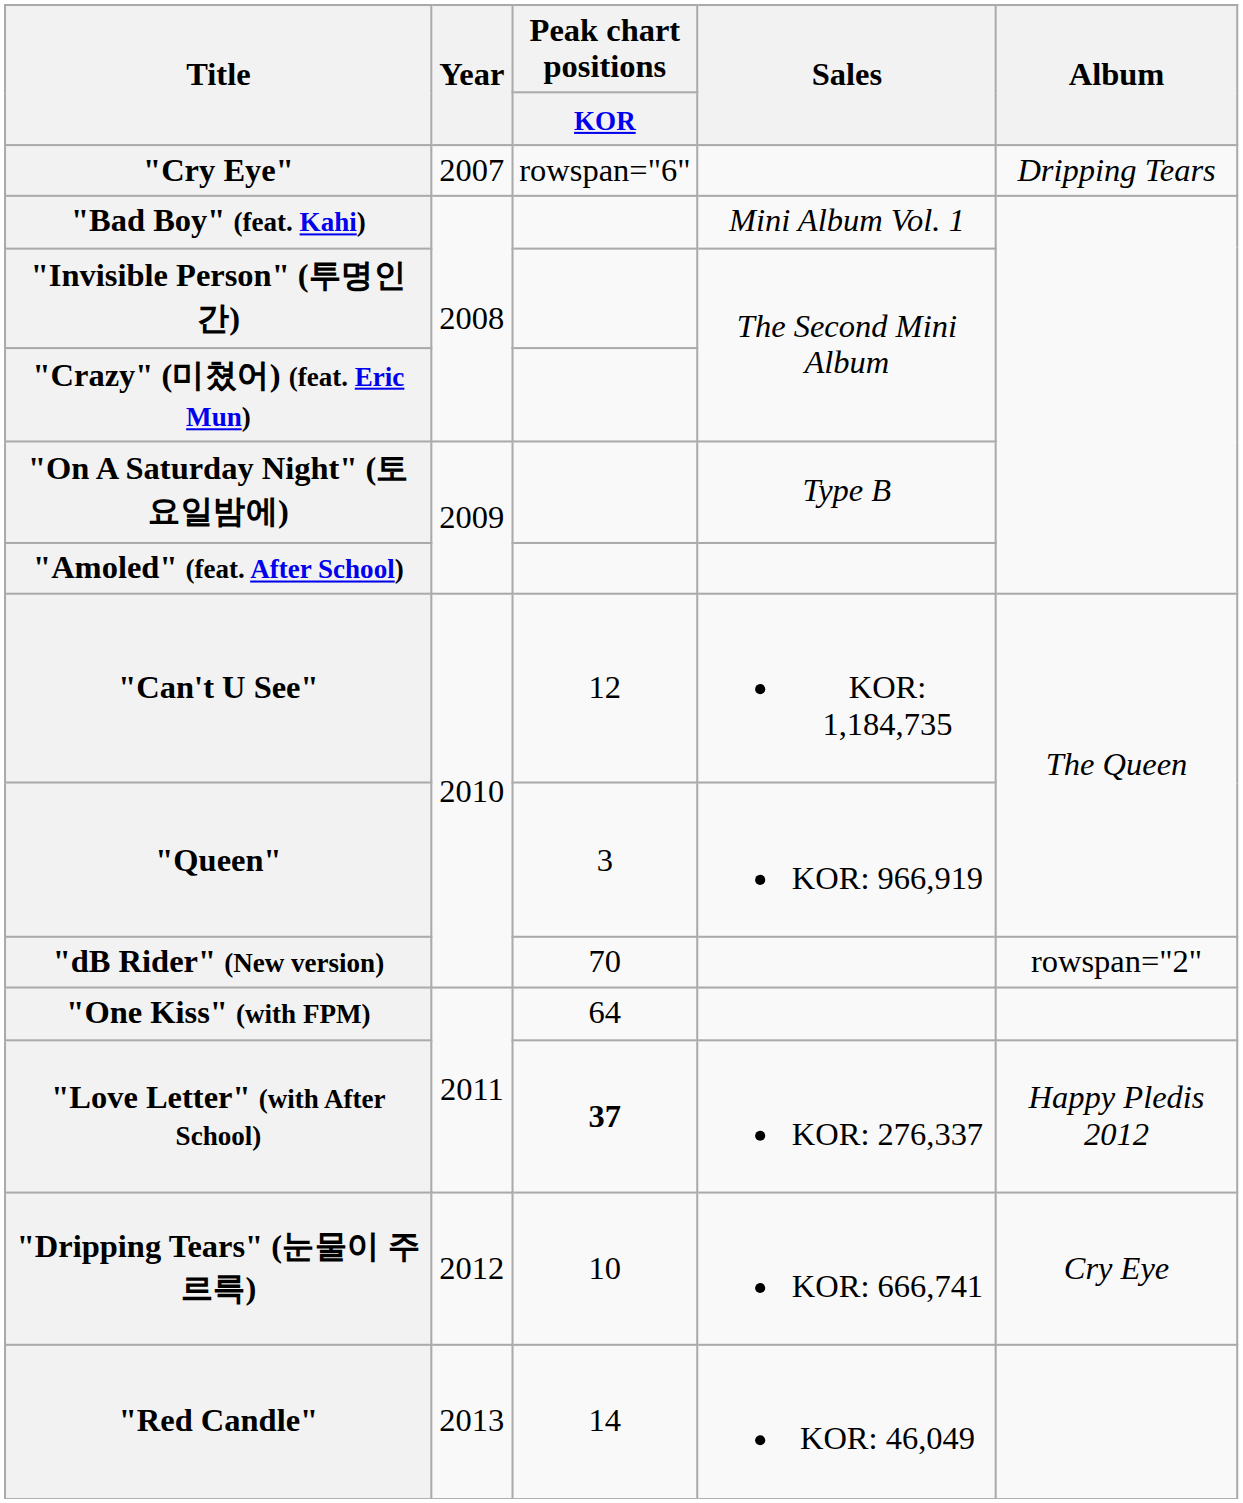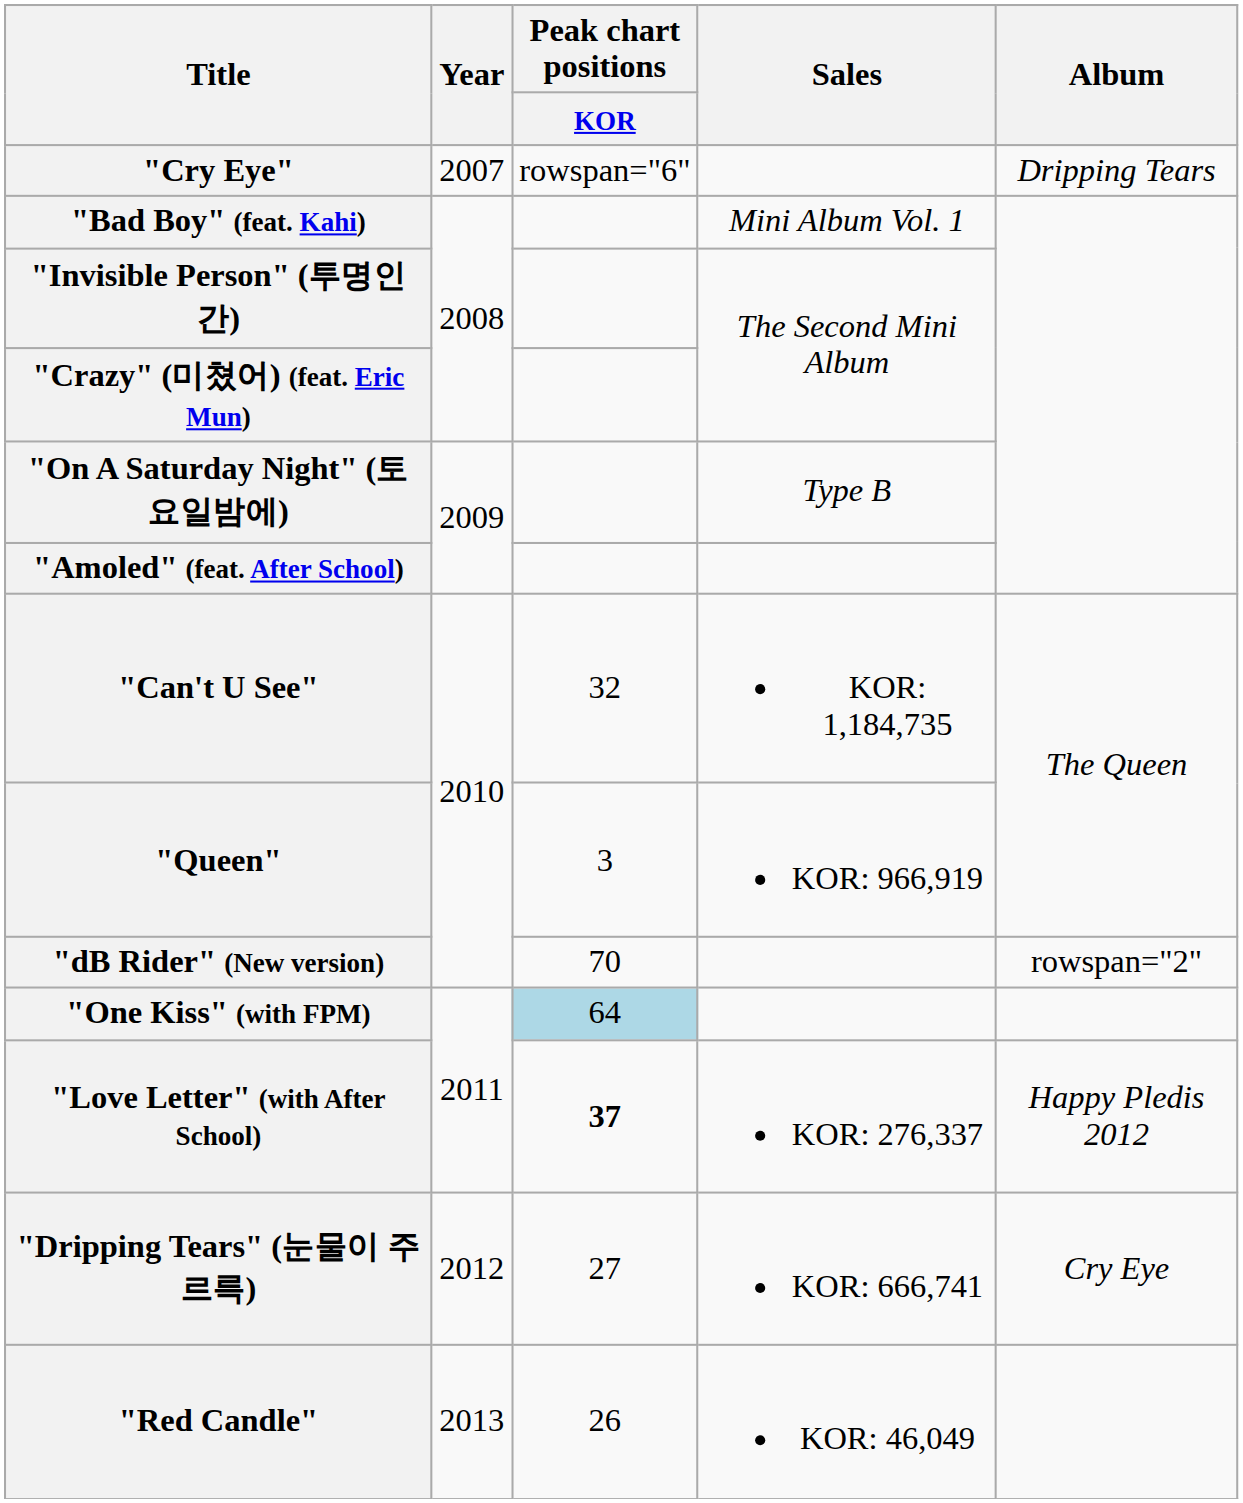"Can't U See" | Peak chart positions / KOR: 12 -> 32
"One Kiss" (with FPM) | Peak chart positions / KOR: no background -> lightblue background
"Dripping Tears" (눈물이 주르륵) | Peak chart positions / KOR: 10 -> 27
"Red Candle" | Peak chart positions / KOR: 14 -> 26
